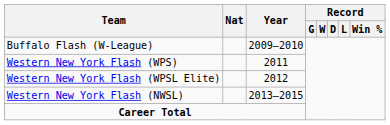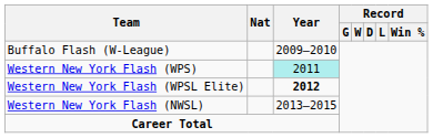Western New York Flash (WPS) | Year: no background -> paleturquoise background
Western New York Flash (WPSL Elite) | Year: normal -> bold
